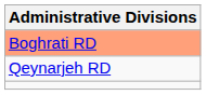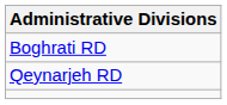row 2 | column 1: lightsalmon background -> no background
